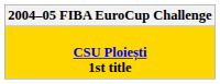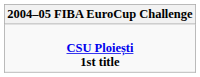row 2 | column 1: gold background -> no background
